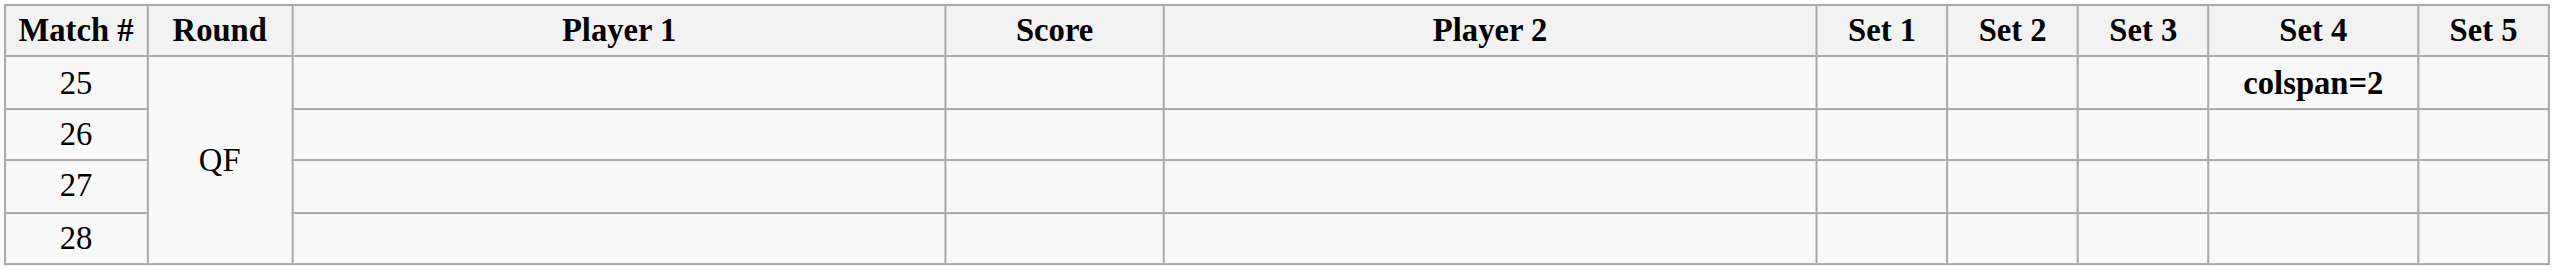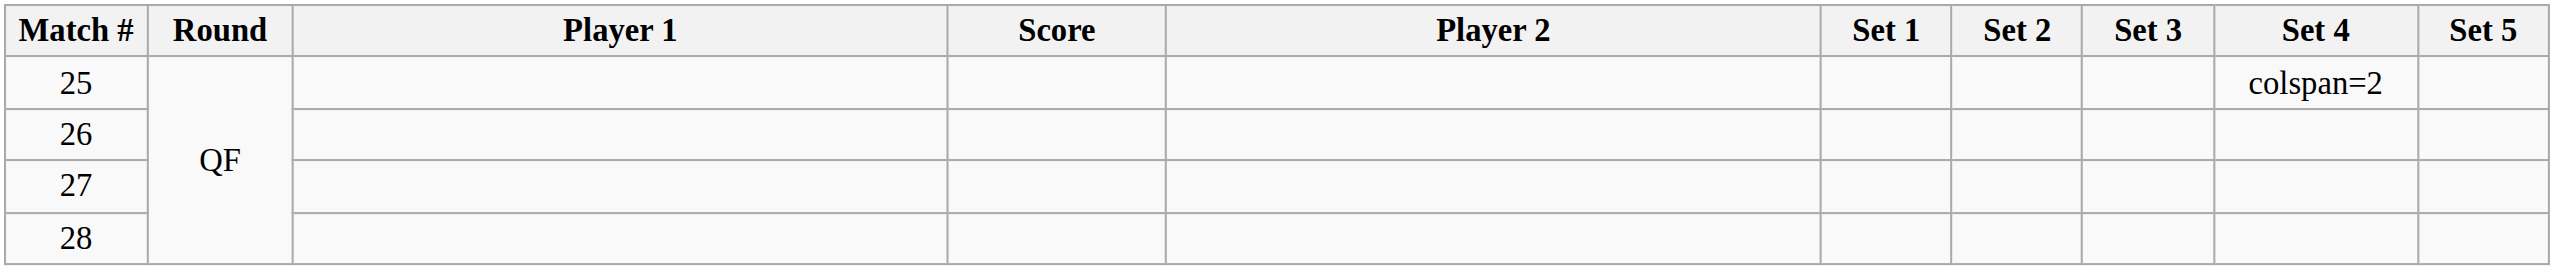25 | Set 4: bold -> normal
